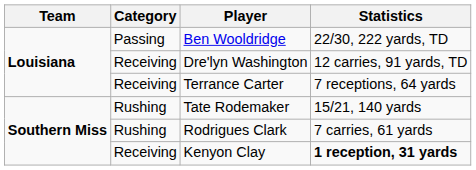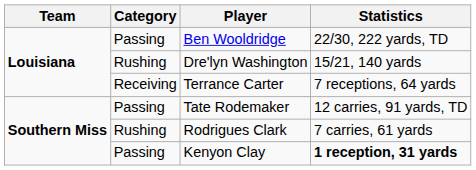Dre'lyn Washington | Category: Receiving -> Rushing
Dre'lyn Washington | Statistics: 12 carries, 91 yards, TD -> 15/21, 140 yards
Tate Rodemaker | Category: Rushing -> Passing
Tate Rodemaker | Statistics: 15/21, 140 yards -> 12 carries, 91 yards, TD
Kenyon Clay | Category: Receiving -> Passing
